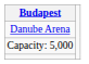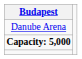Capacity: 5,000 | Budapest: normal -> bold
